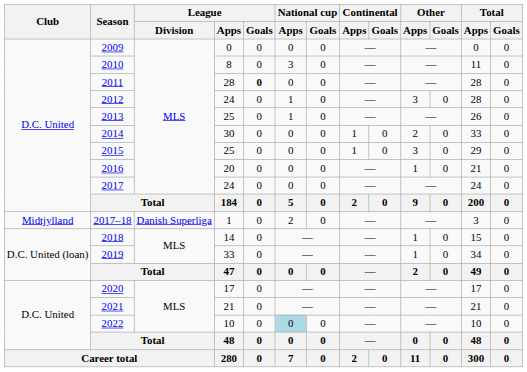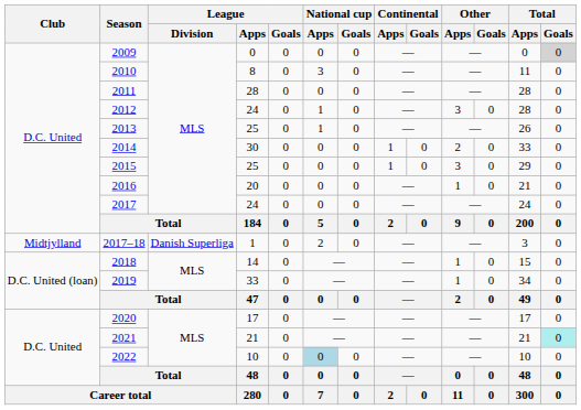2009 | Total / Goals: no background -> lightgrey background
2011 | League / Goals: bold -> normal
2021 | Total / Goals: no background -> paleturquoise background
